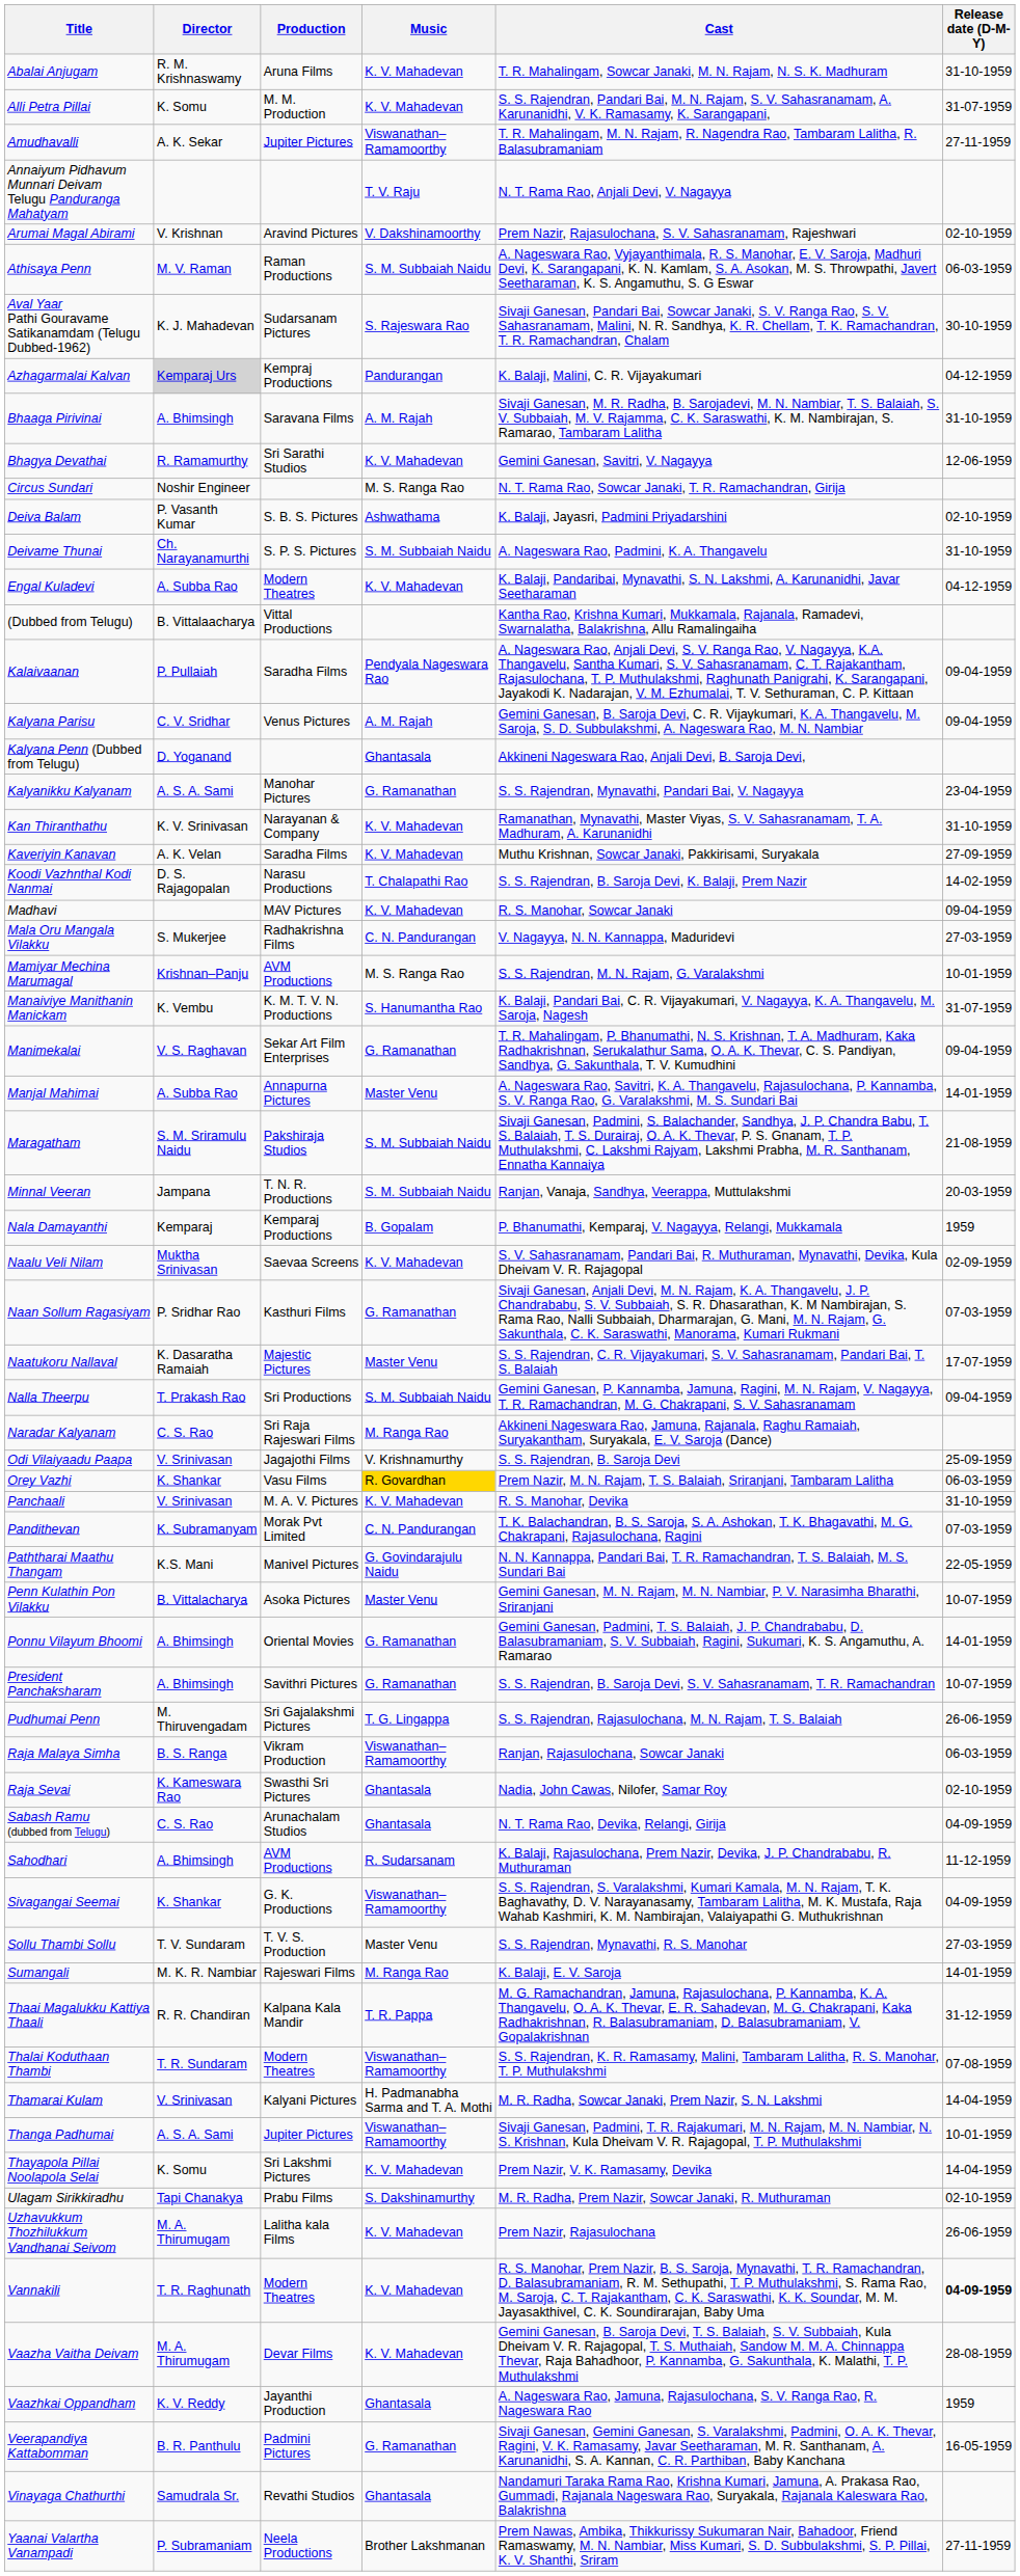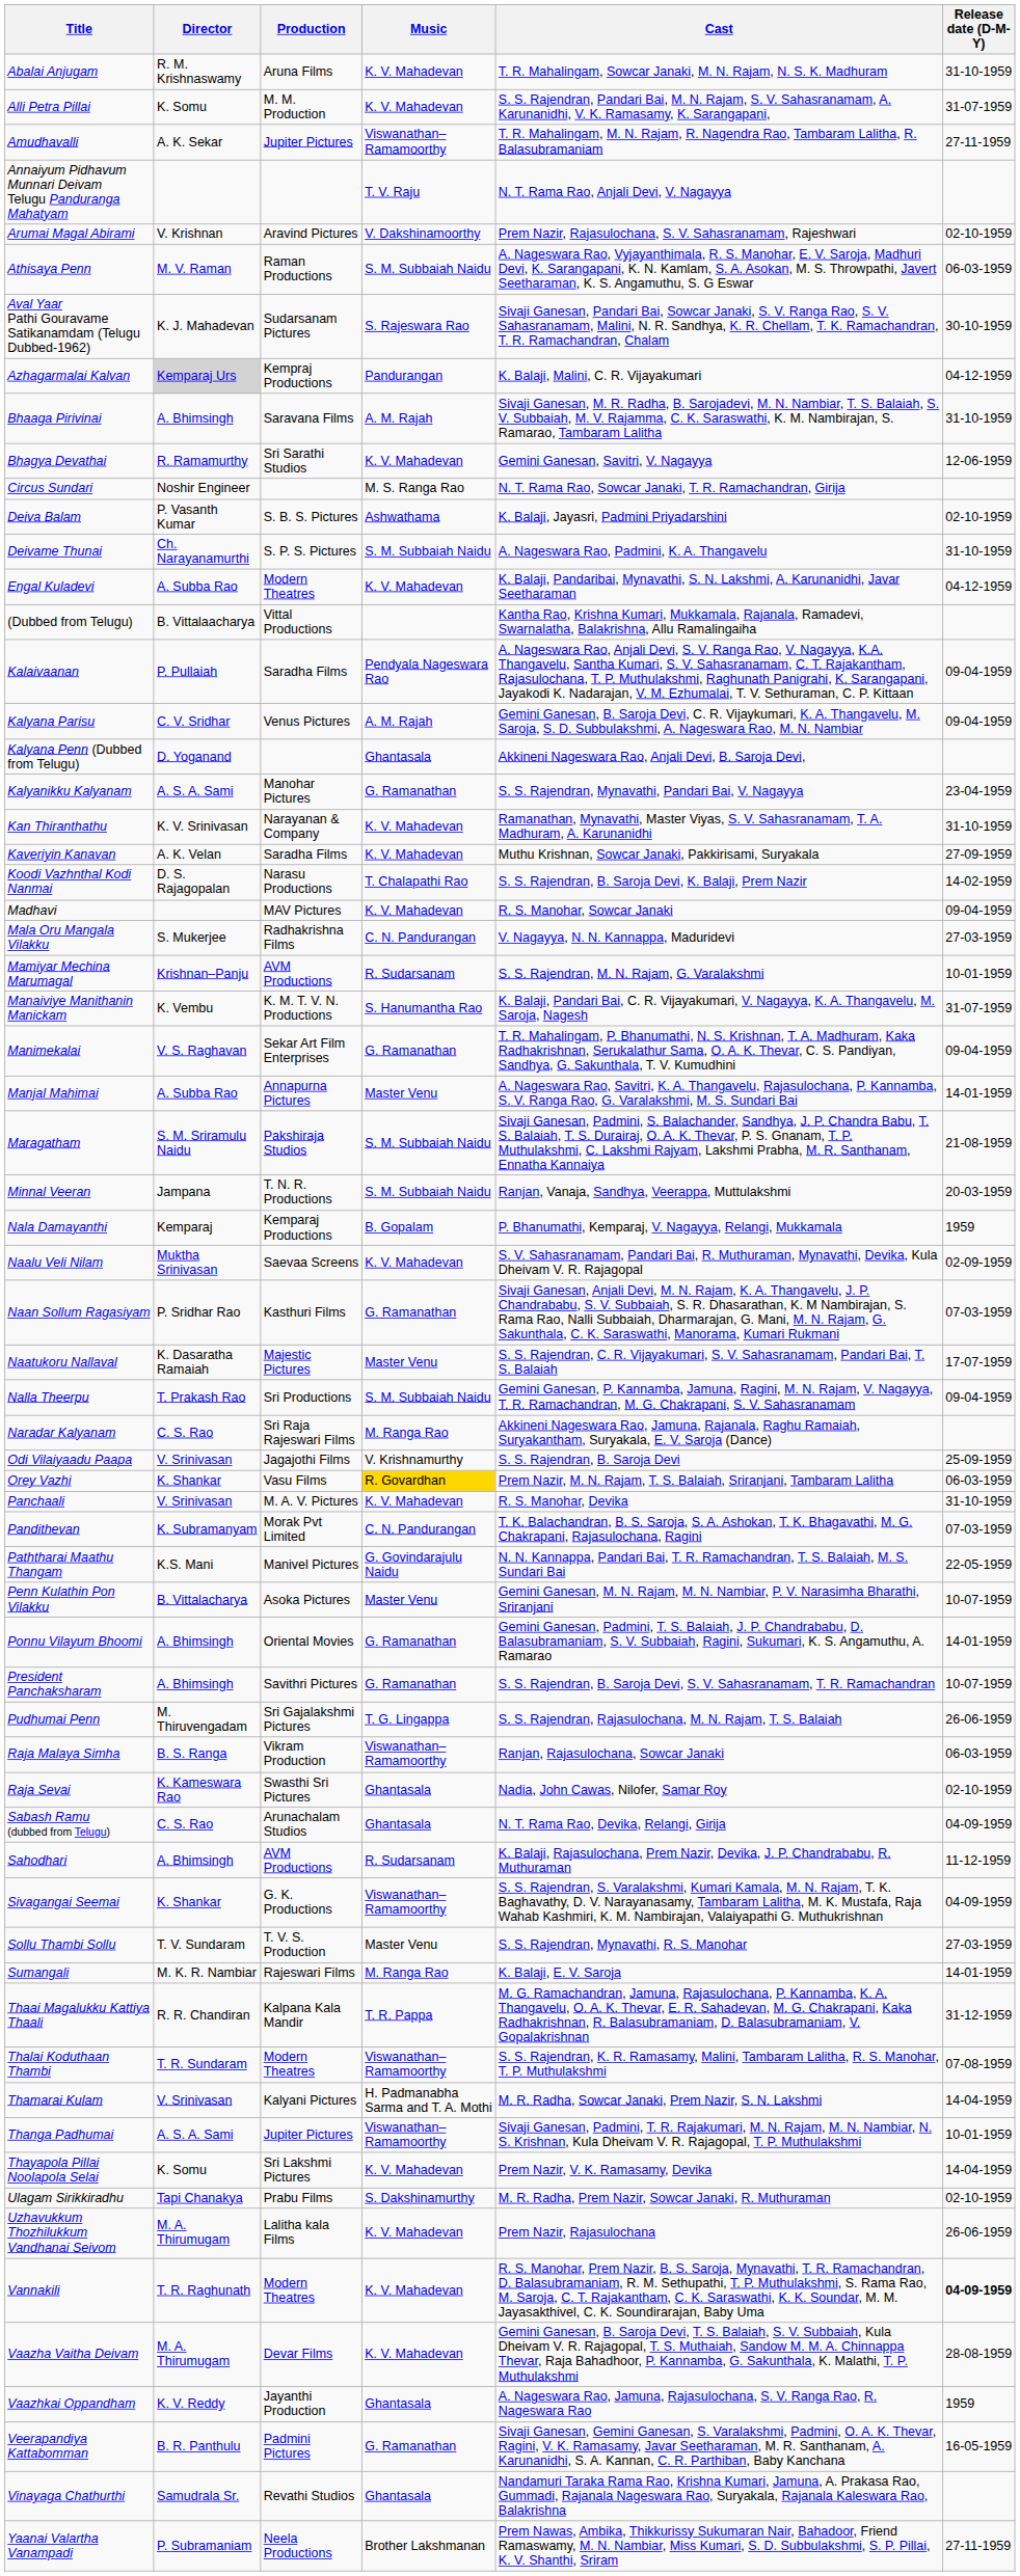Mamiyar Mechina Marumagal | Music: M. S. Ranga Rao -> R. Sudarsanam
